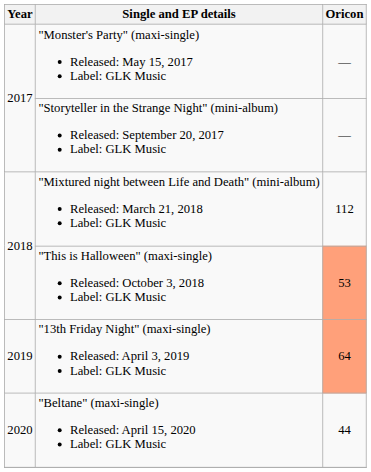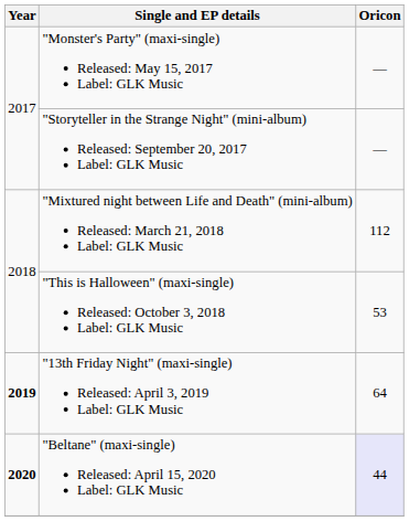row 5 | Oricon: lightsalmon background -> no background
row 6 | Year: normal -> bold
row 6 | Oricon: lightsalmon background -> no background
row 7 | Year: normal -> bold
row 7 | Oricon: no background -> lavender background
